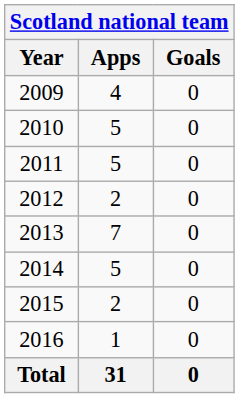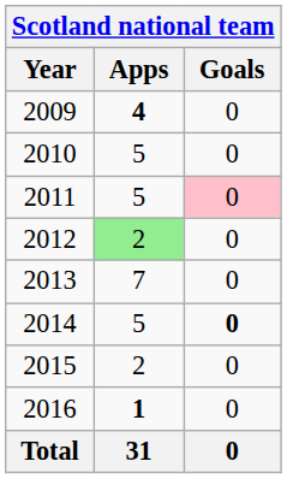2009 | Apps: normal -> bold
2011 | Goals: no background -> pink background
2012 | Apps: no background -> lightgreen background
2014 | Goals: normal -> bold
2016 | Apps: normal -> bold
